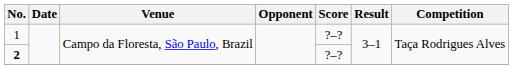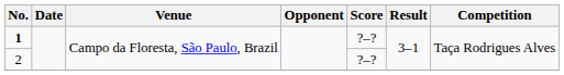1 | No.: normal -> bold
2 | No.: bold -> normal
